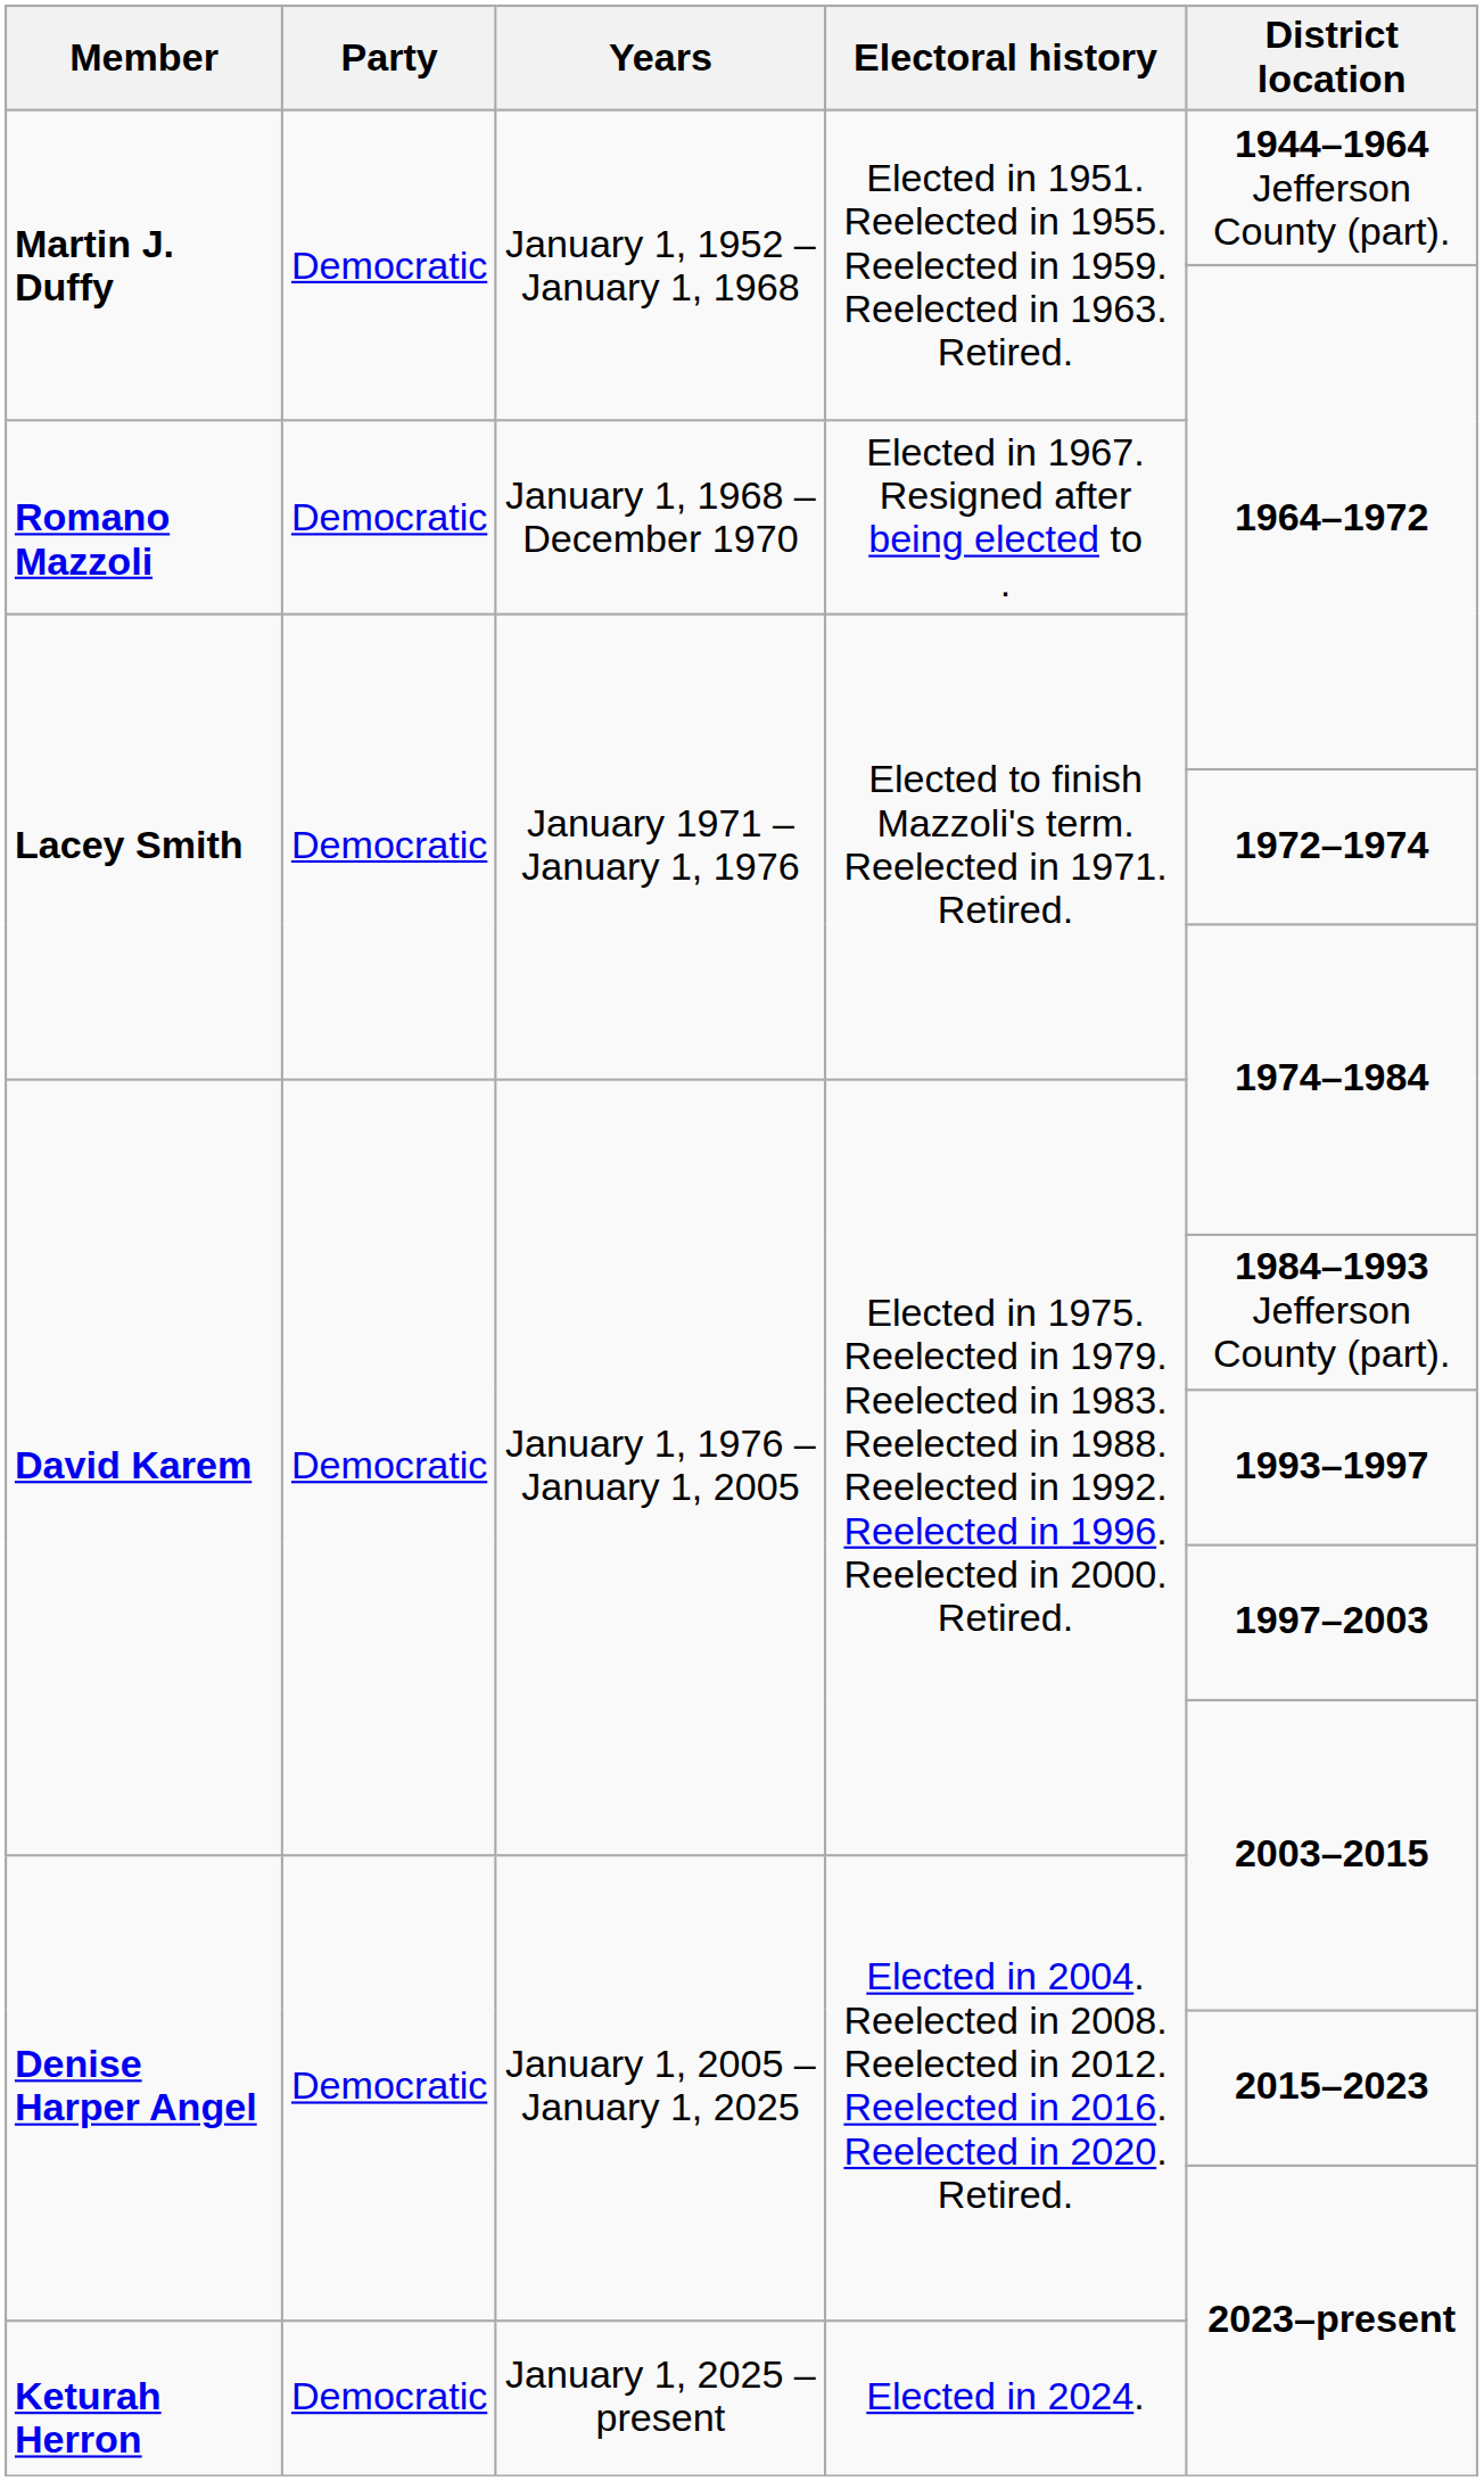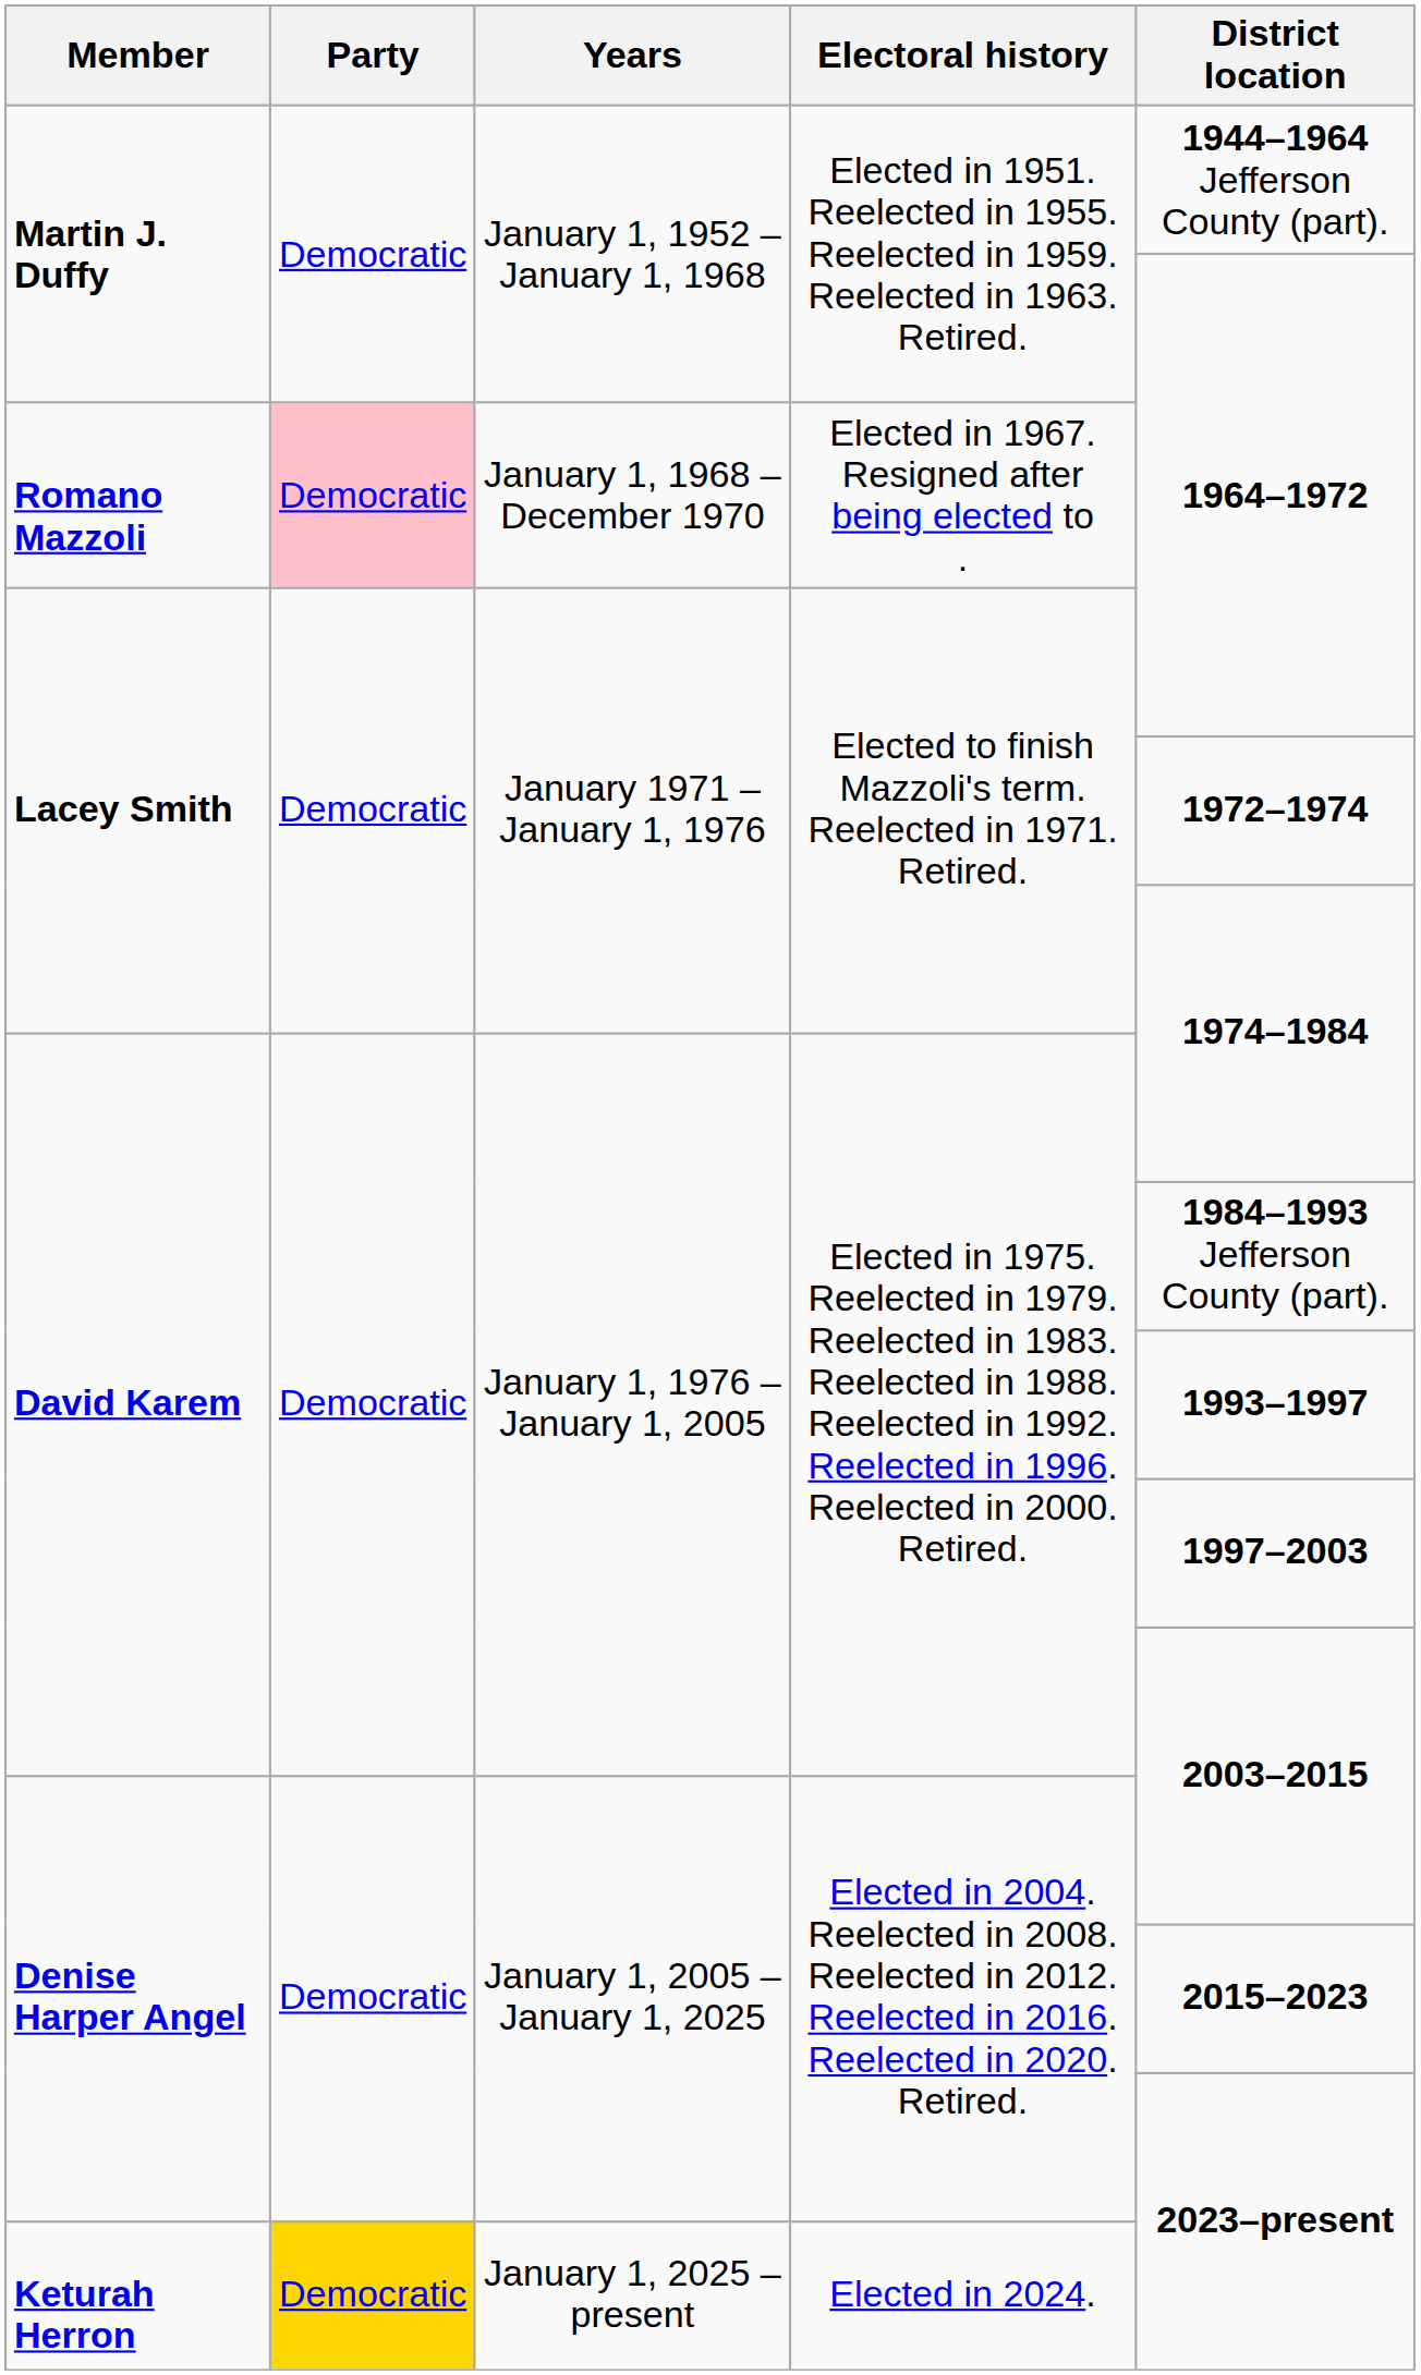Romano Mazzoli | Party: no background -> pink background
Keturah Herron | Party: no background -> gold background
